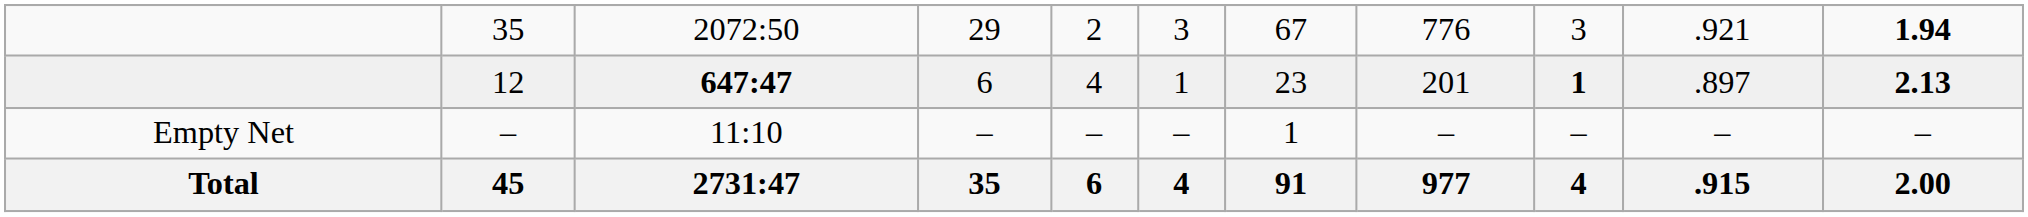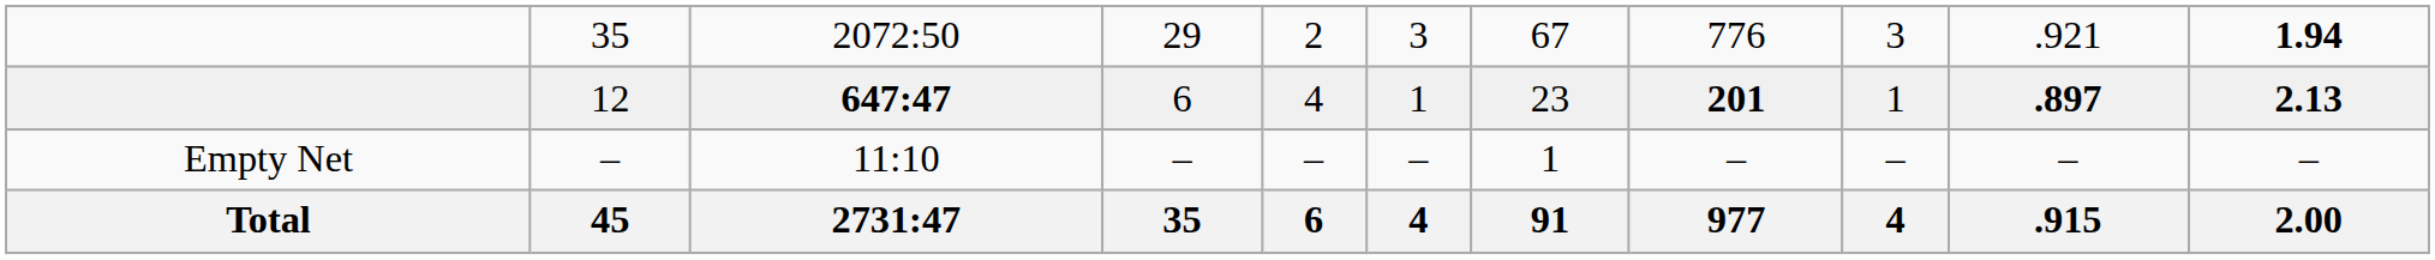12 | column 8: normal -> bold
12 | column 9: bold -> normal
12 | column 10: normal -> bold
